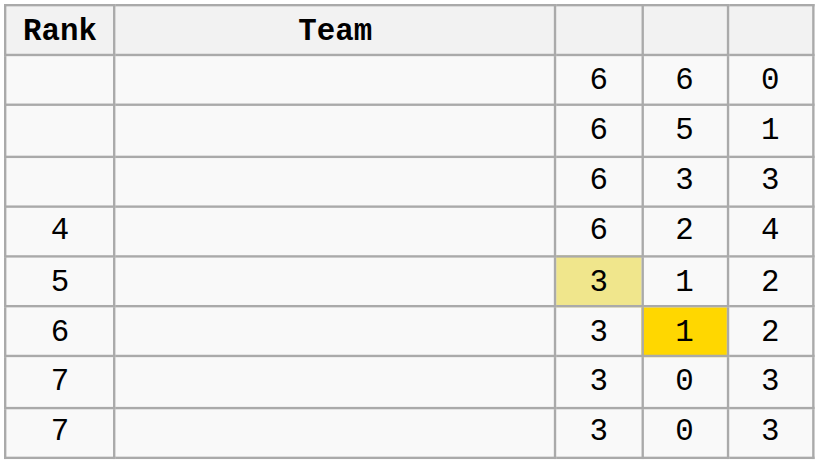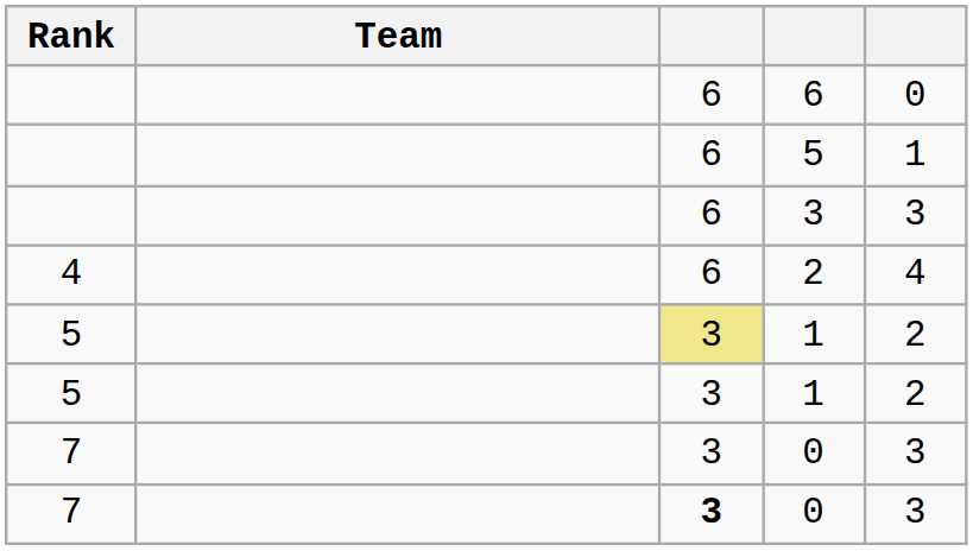row 7 | Rank: 6 -> 5
row 7 | column 4: gold background -> no background
row 9 | column 3: normal -> bold
